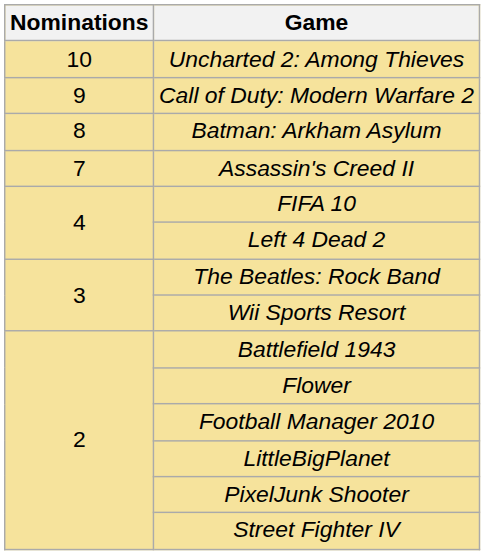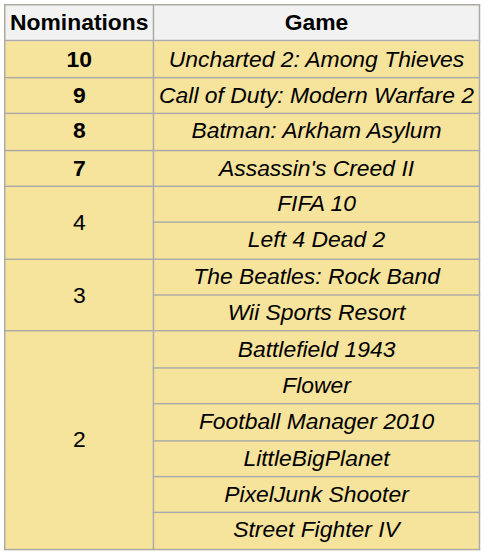Uncharted 2: Among Thieves | Nominations: normal -> bold
Call of Duty: Modern Warfare 2 | Nominations: normal -> bold
Batman: Arkham Asylum | Nominations: normal -> bold
Assassin's Creed II | Nominations: normal -> bold
